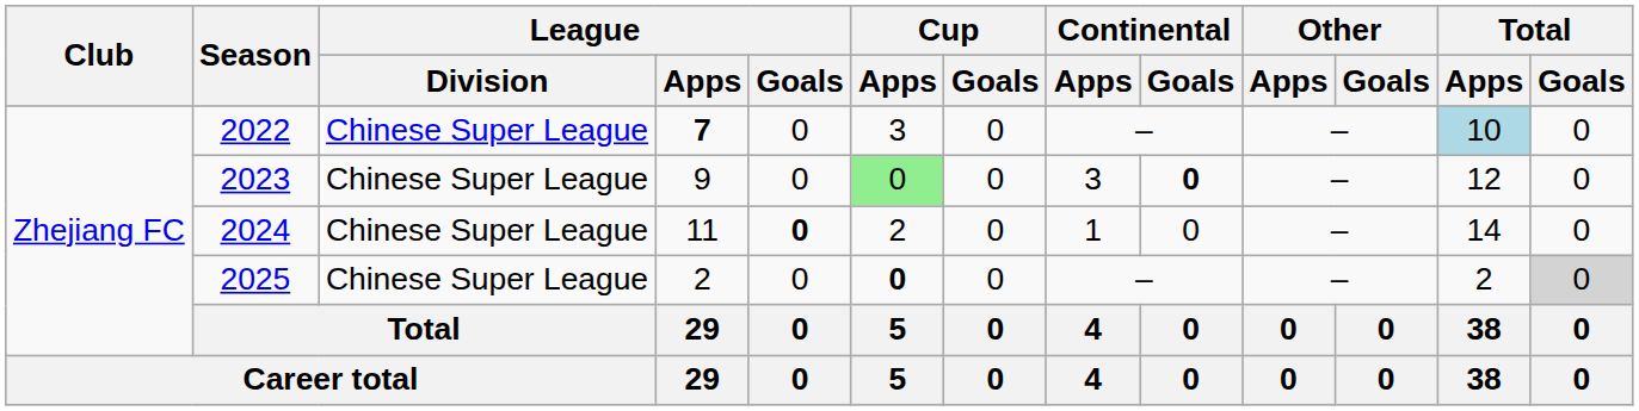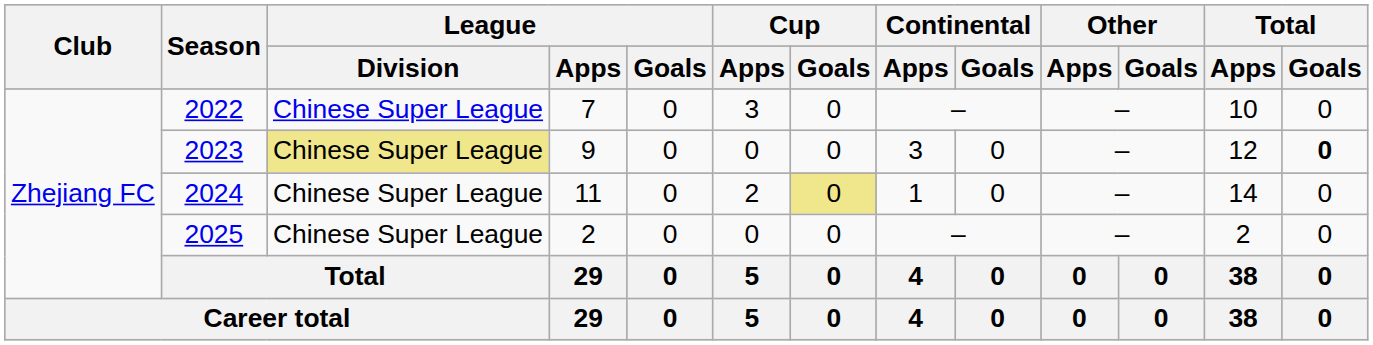2022 | League / Apps: bold -> normal
2022 | Total / Apps: lightblue background -> no background
2023 | League / Division: no background -> khaki background
2023 | Cup / Apps: lightgreen background -> no background
2023 | Continental / Goals: bold -> normal
2023 | Total / Goals: normal -> bold
2024 | League / Goals: bold -> normal
2024 | Cup / Goals: no background -> khaki background
2025 | Cup / Apps: bold -> normal
2025 | Total / Goals: lightgrey background -> no background
